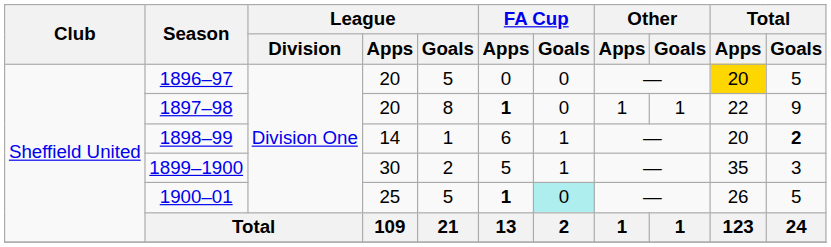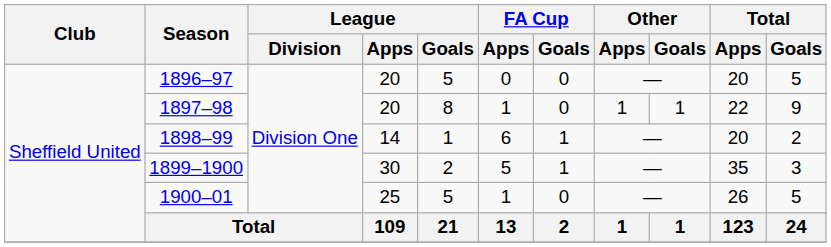1896–97 | Total / Apps: gold background -> no background
1897–98 | FA Cup / Apps: bold -> normal
1898–99 | Total / Goals: bold -> normal
1900–01 | FA Cup / Apps: bold -> normal
1900–01 | FA Cup / Goals: paleturquoise background -> no background
